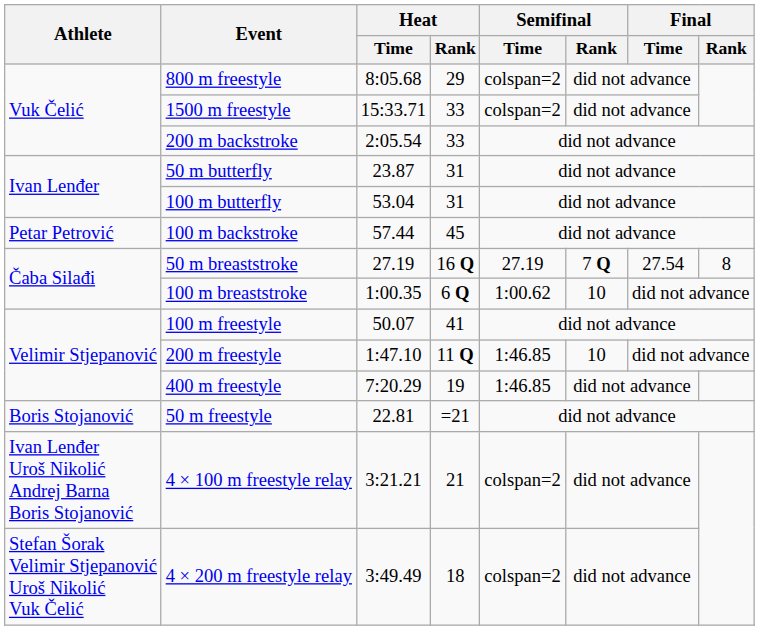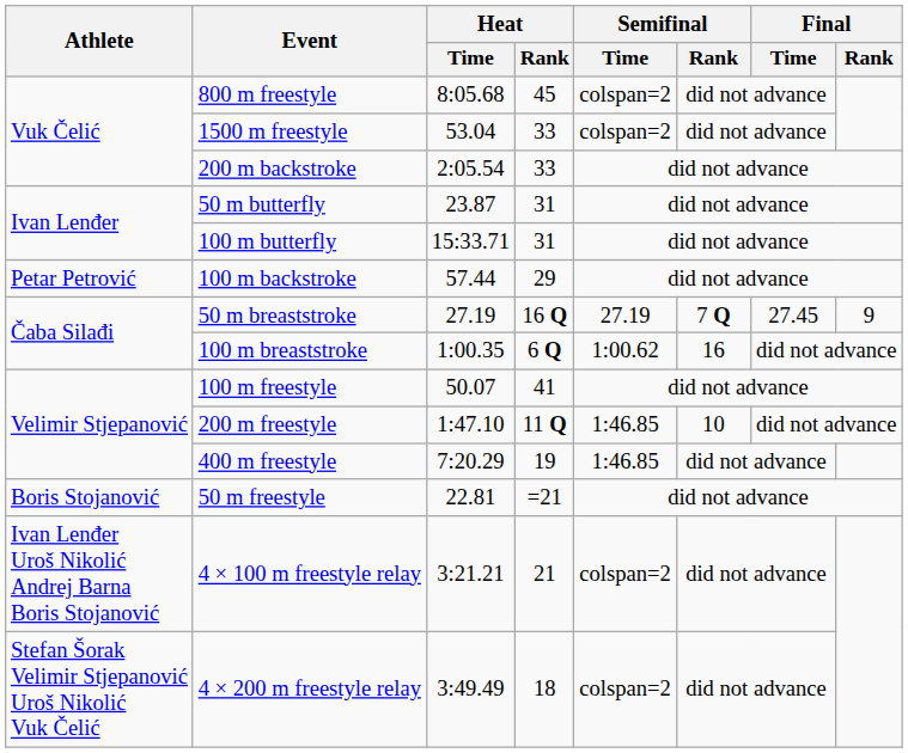800 m freestyle | Heat / Rank: 29 -> 45
1500 m freestyle | Heat / Time: 15:33.71 -> 53.04
100 m butterfly | Heat / Time: 53.04 -> 15:33.71
100 m backstroke | Heat / Rank: 45 -> 29
50 m breaststroke | Final / Time: 27.54 -> 27.45
50 m breaststroke | Final / Rank: 8 -> 9
100 m breaststroke | Semifinal / Rank: 10 -> 16
